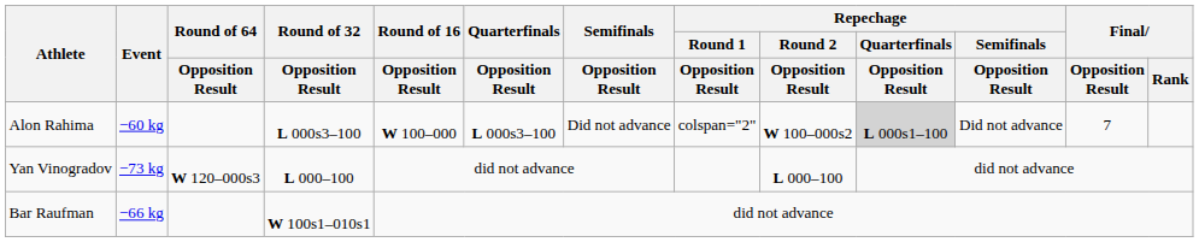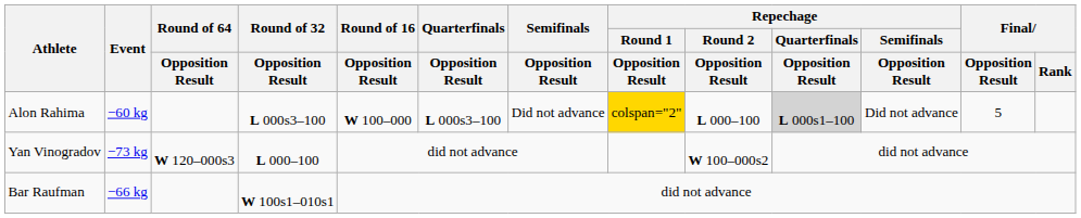Alon Rahima | Repechage / Round 1 / Opposition Result: no background -> gold background
Alon Rahima | Repechage / Round 2 / Opposition Result: W 100–000s2 -> L 000–100
Alon Rahima | Final / Opposition Result: 7 -> 5
Yan Vinogradov | Repechage / Round 2 / Opposition Result: L 000–100 -> W 100–000s2
